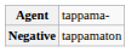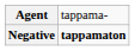Negative | column 2: normal -> bold
